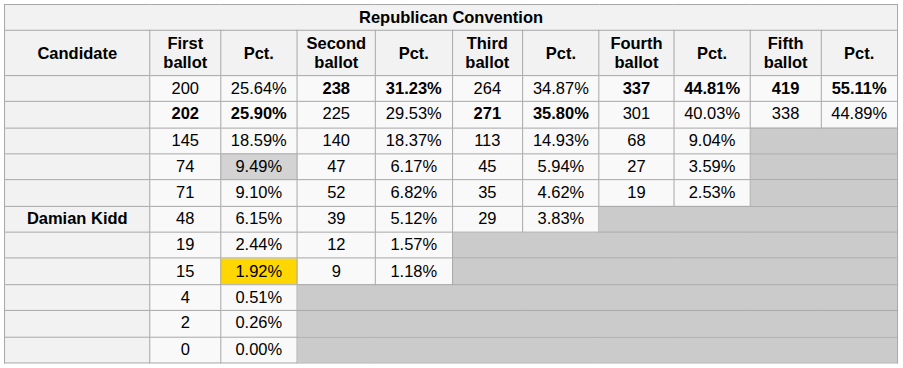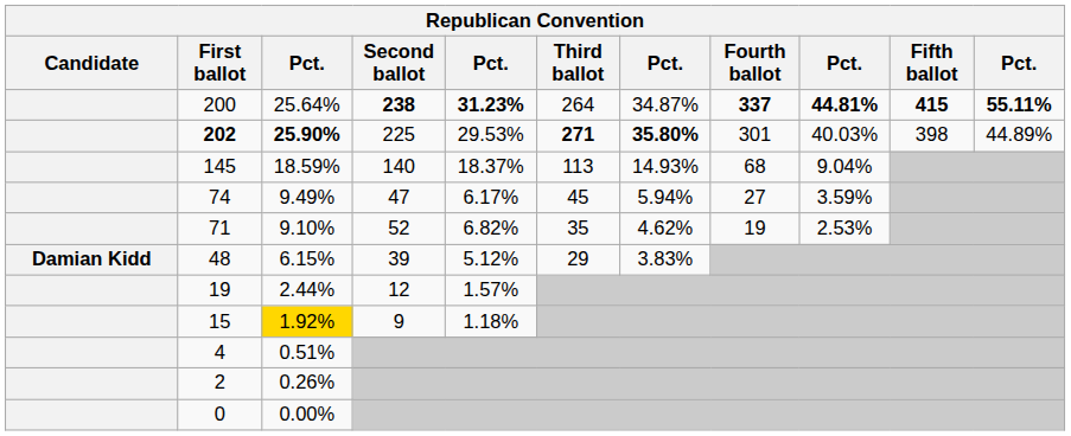200 | Fifth ballot: 419 -> 415
202 | Fifth ballot: 338 -> 398
74 | column 3: lightgrey background -> no background
